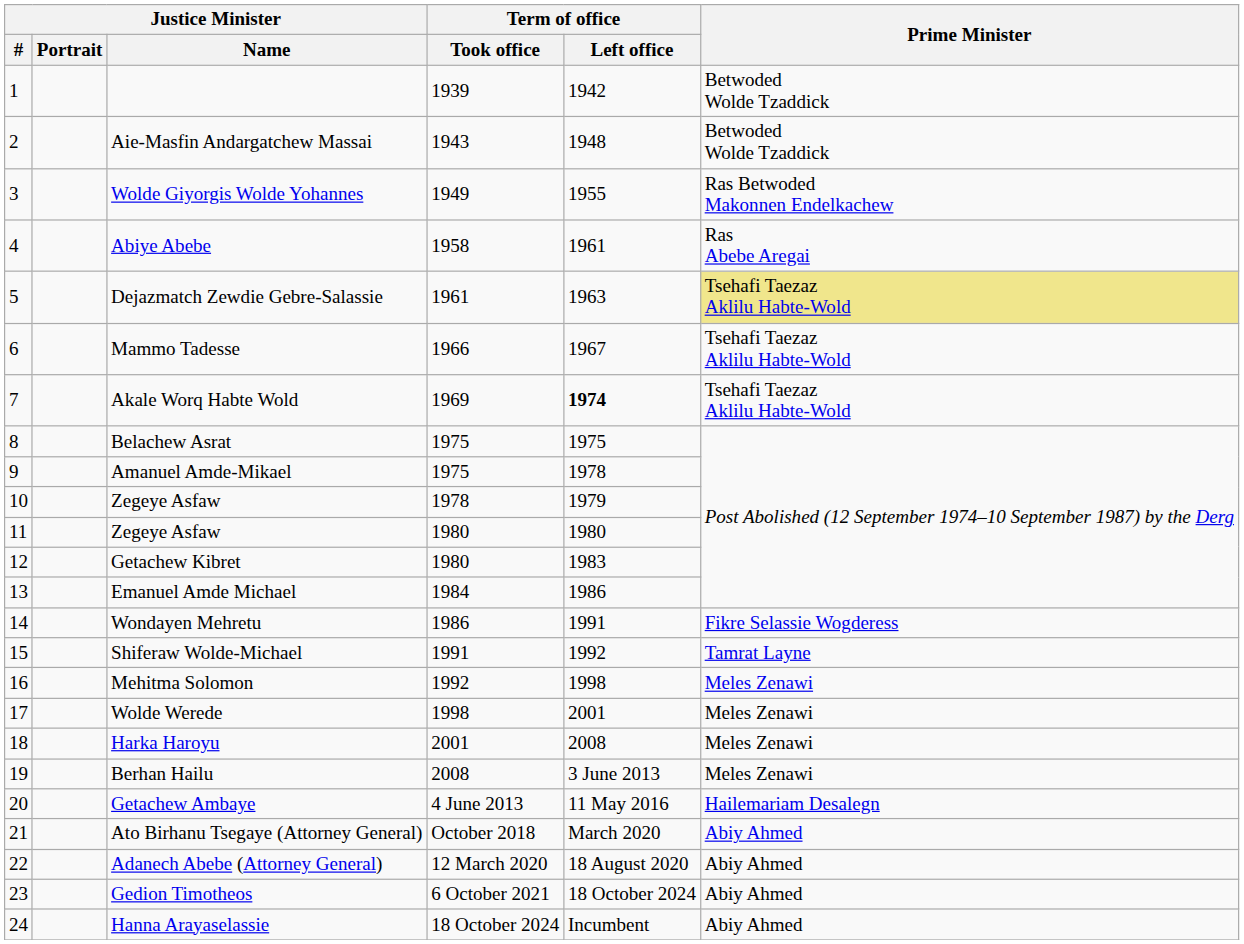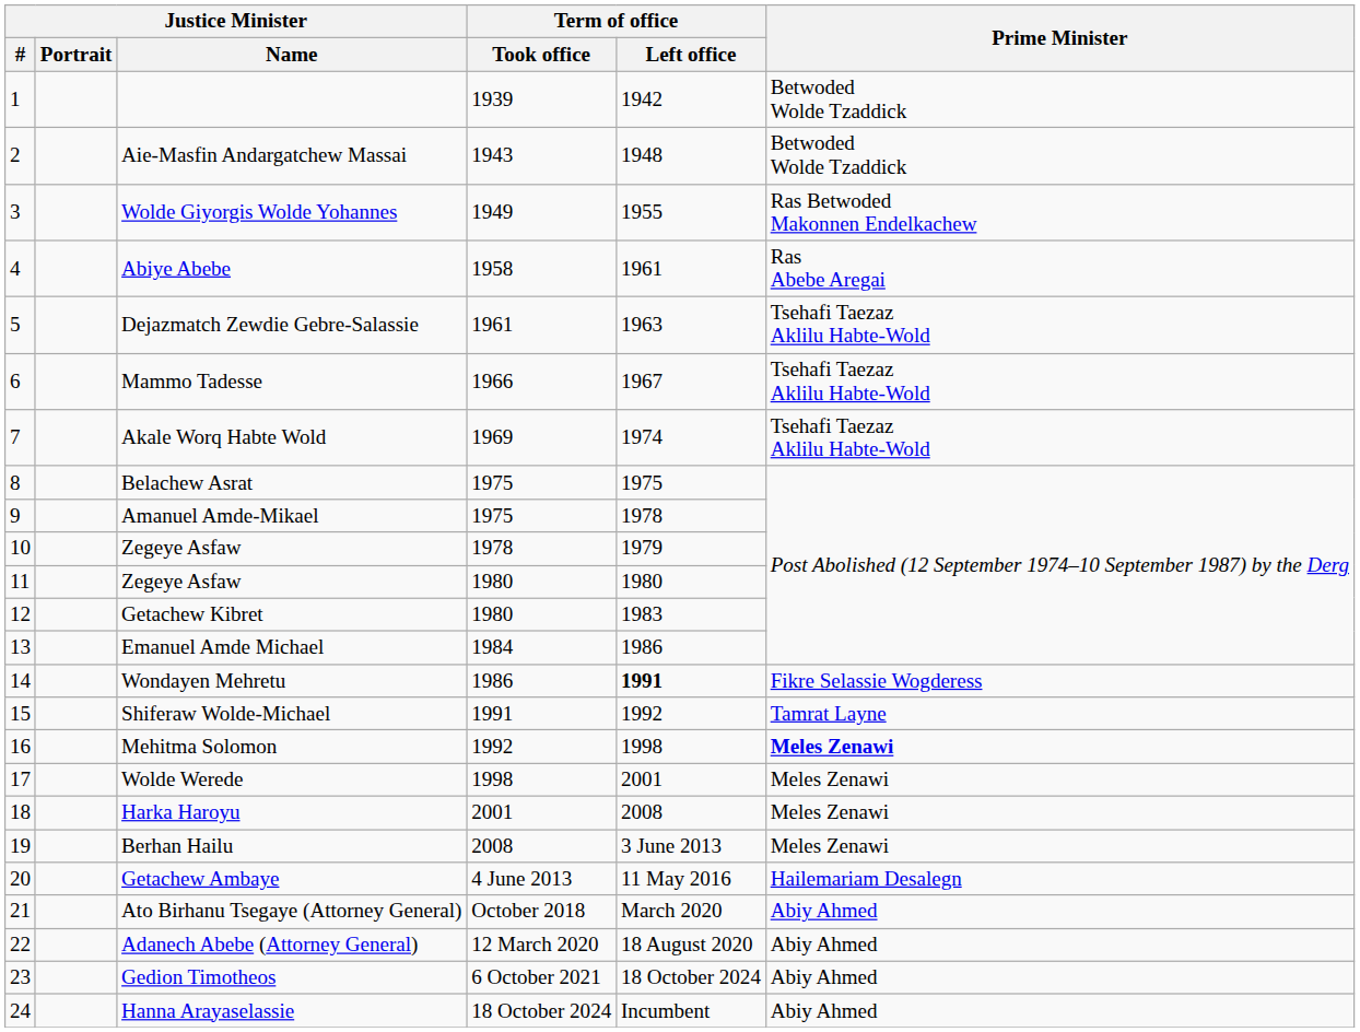Dejazmatch Zewdie Gebre-Salassie | Prime Minister: khaki background -> no background
Akale Worq Habte Wold | Term of office / Left office: bold -> normal
Wondayen Mehretu | Term of office / Left office: normal -> bold
Mehitma Solomon | Prime Minister: normal -> bold
